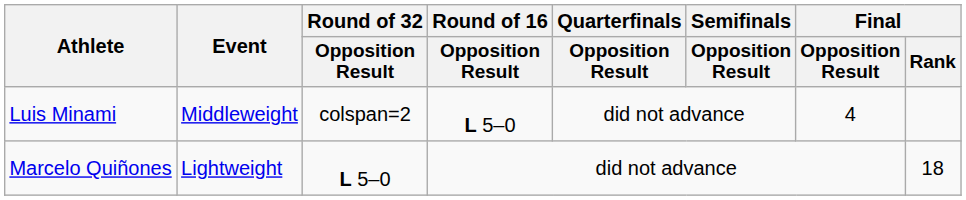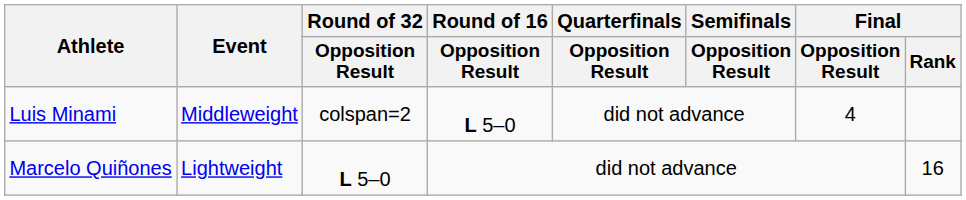Marcelo Quiñones | Final / Rank: 18 -> 16
